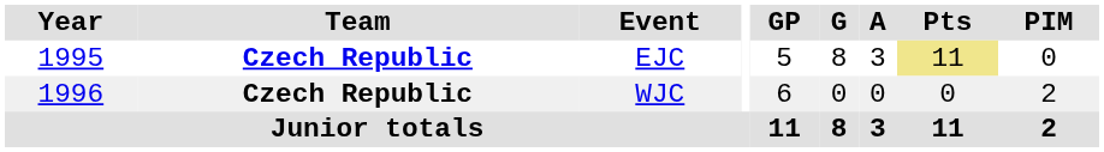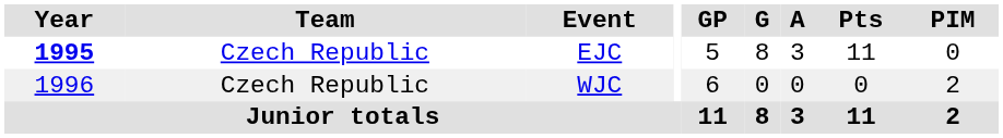EJC | Year: normal -> bold
EJC | Team: bold -> normal
EJC | Pts: khaki background -> no background
WJC | Team: bold -> normal
